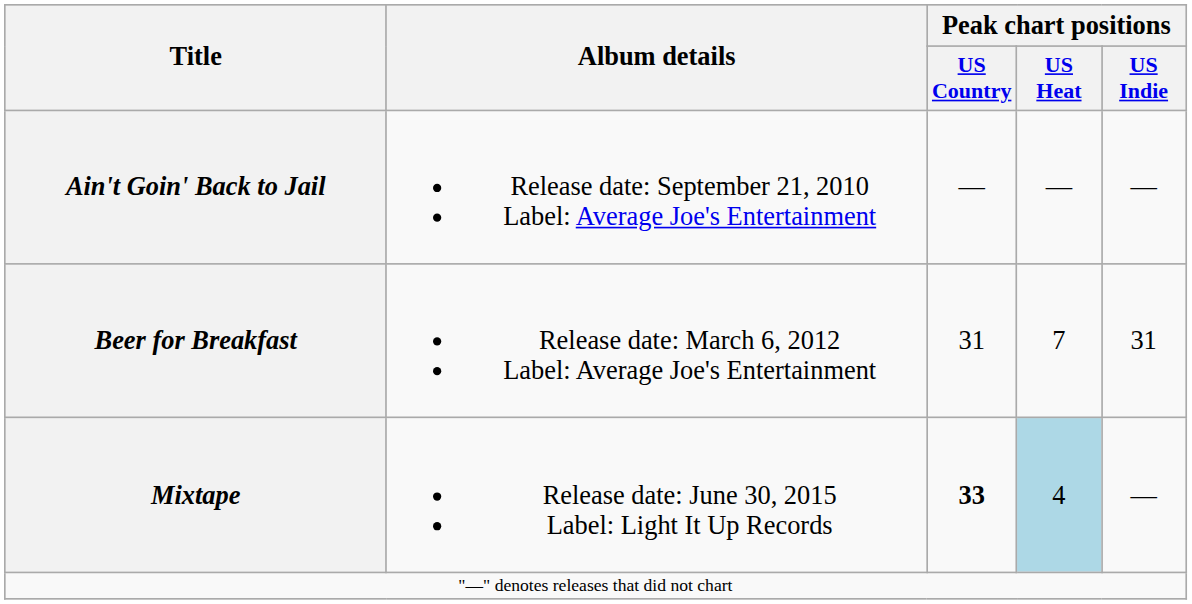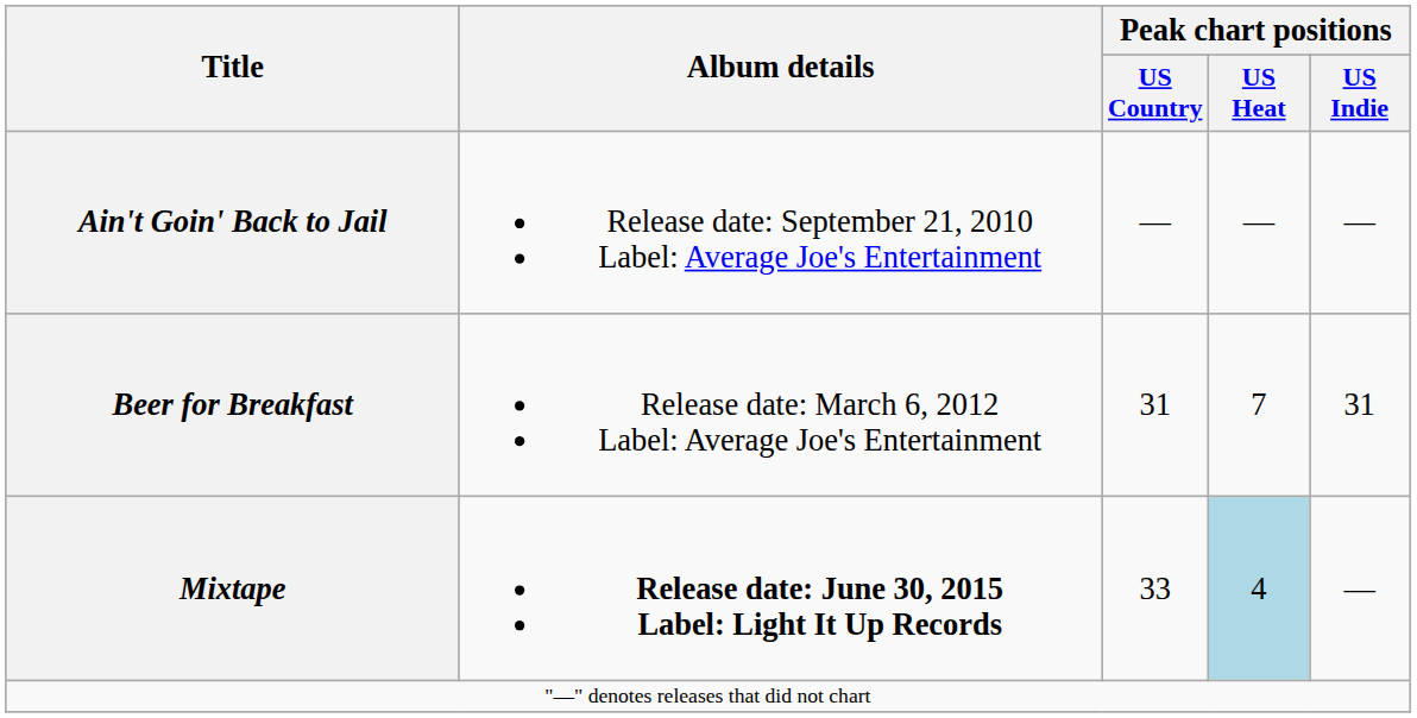Mixtape | Album details: normal -> bold
Mixtape | Peak chart positions / US Country: bold -> normal
